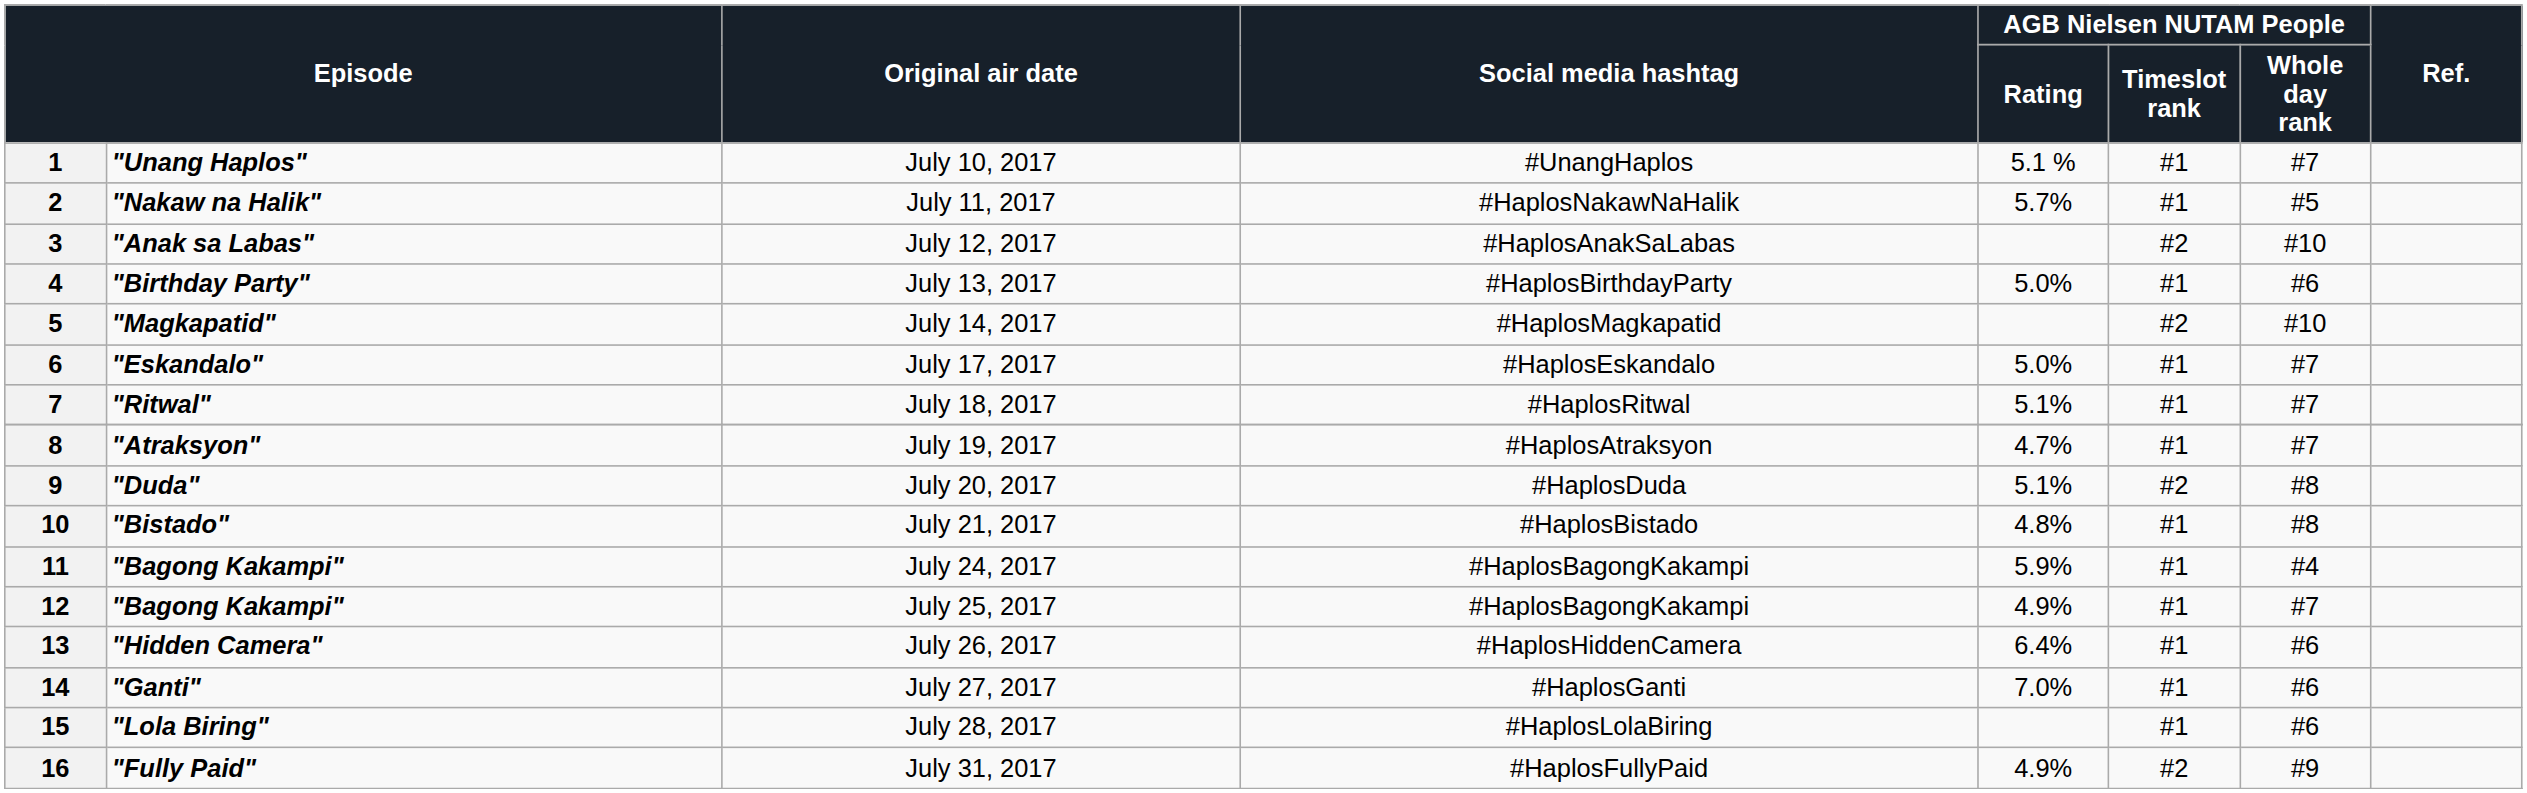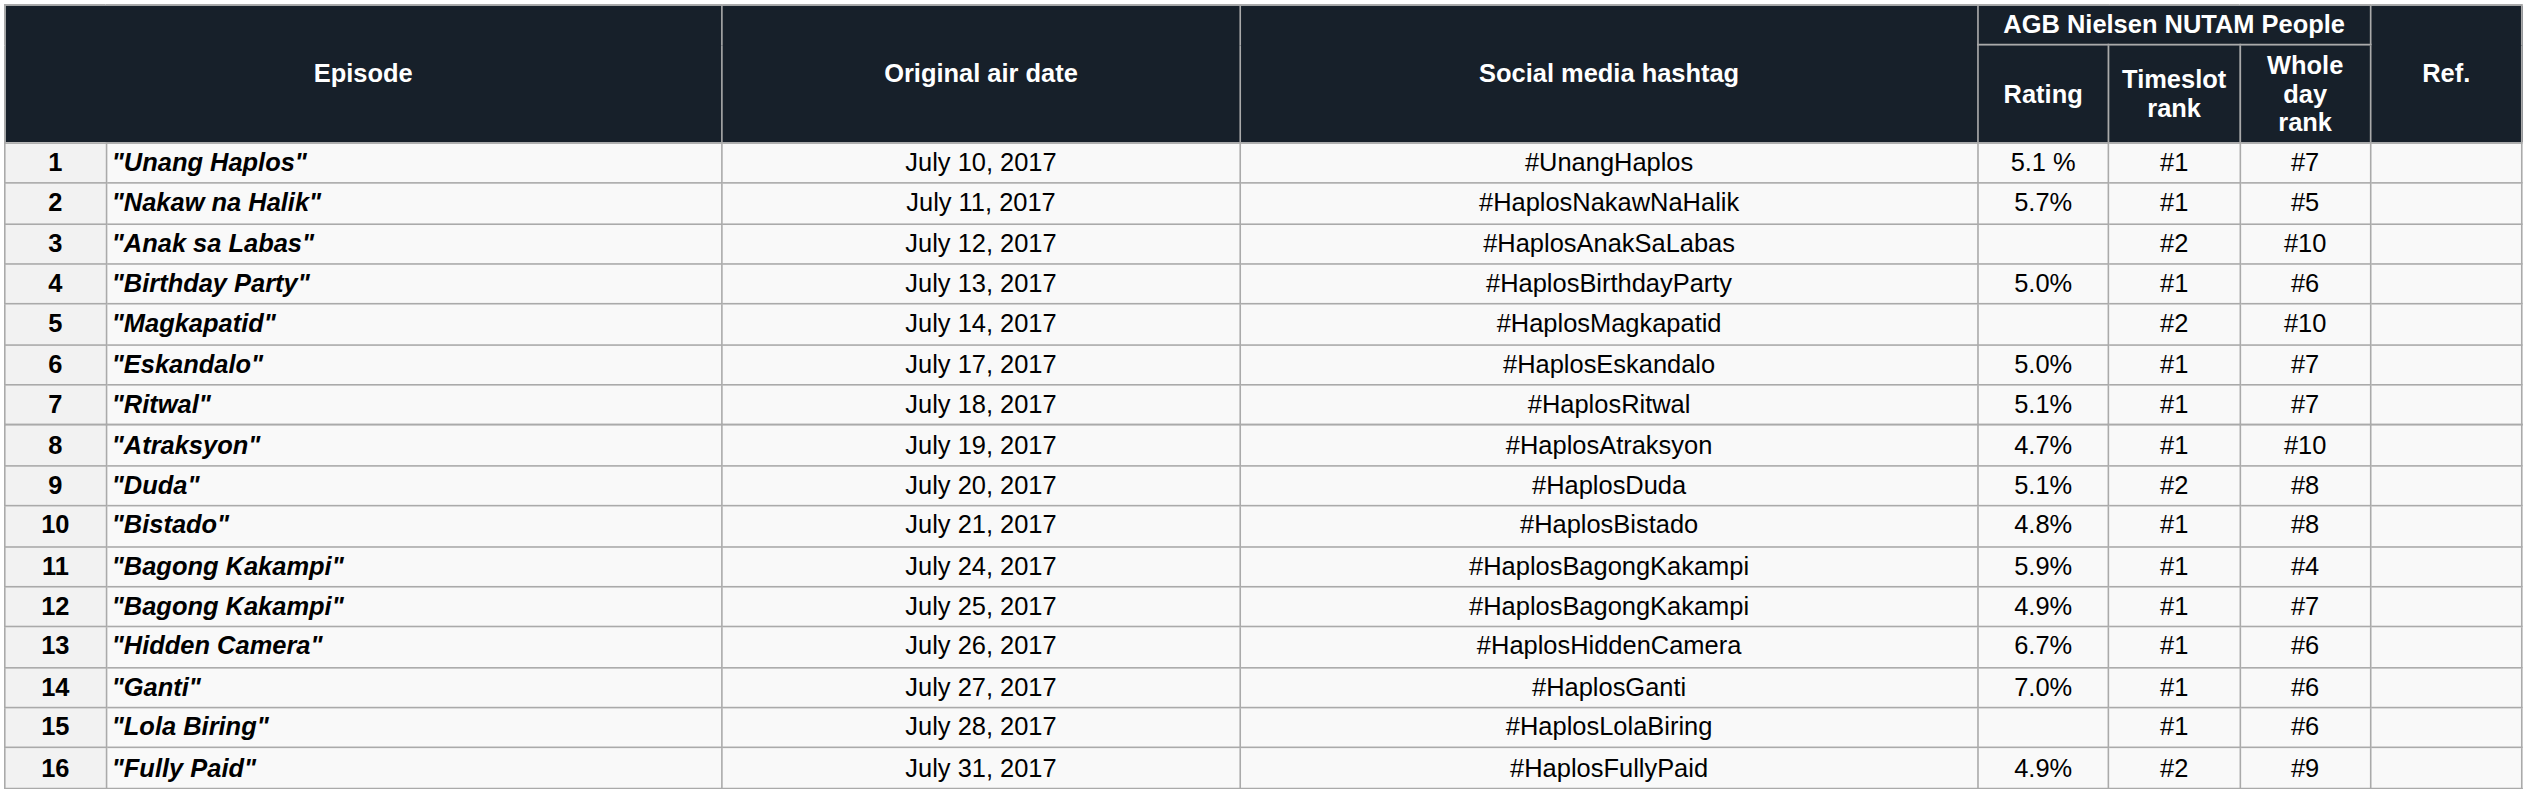8 | AGB Nielsen NUTAM People / Whole day rank: #7 -> #10
13 | AGB Nielsen NUTAM People / Rating: 6.4% -> 6.7%
